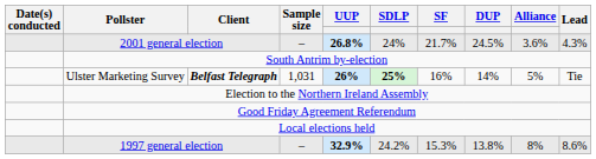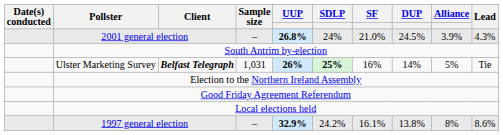2001 general election | SF: 21.7% -> 21.0%
2001 general election | Alliance: 3.6% -> 3.9%
1997 general election | SF: 15.3% -> 16.1%
